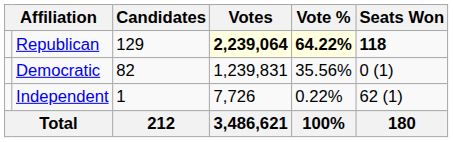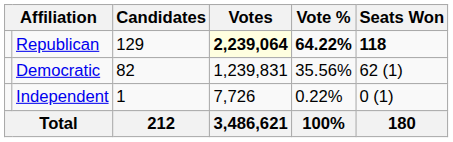Republican | Vote %: lightyellow background -> no background
Democratic | Seats Won: 0 (1) -> 62 (1)
Independent | Seats Won: 62 (1) -> 0 (1)
